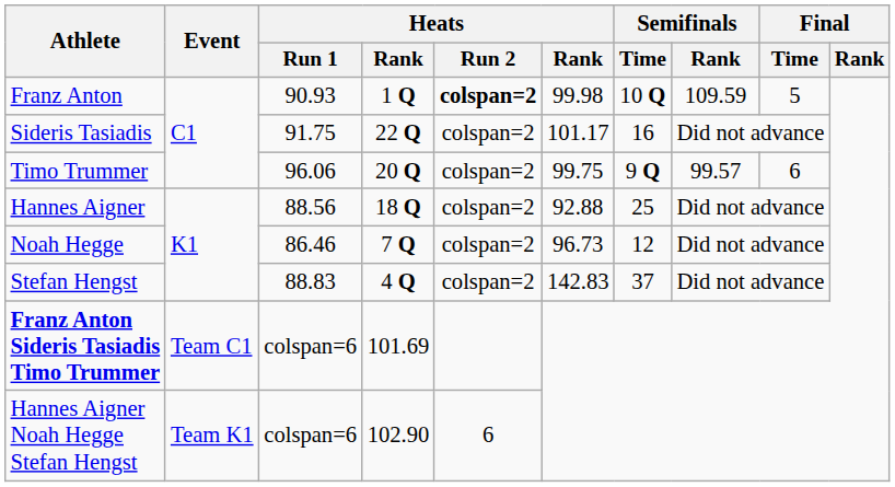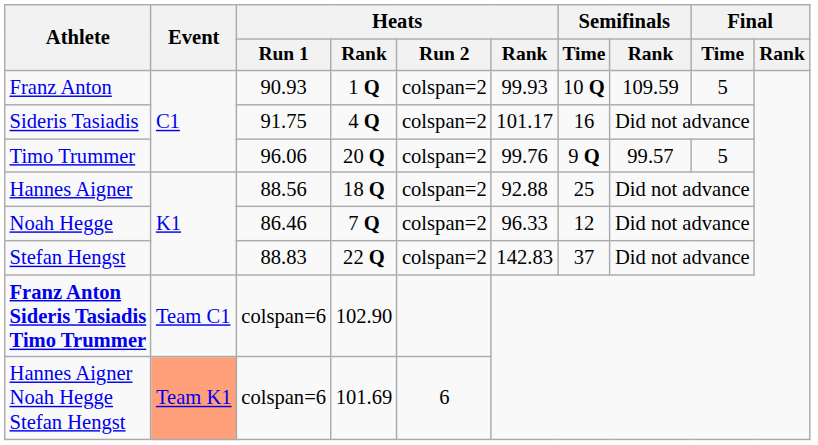Franz Anton | Heats / Run 2: bold -> normal
Franz Anton | column 6: 99.98 -> 99.93
Sideris Tasiadis | column 4: 22 Q -> 4 Q
Timo Trummer | column 6: 99.75 -> 99.76
Timo Trummer | Final / Time: 6 -> 5
Noah Hegge | column 6: 96.73 -> 96.33
Stefan Hengst | column 4: 4 Q -> 22 Q
Franz Anton Sideris Tasiadis Timo Trummer | column 4: 101.69 -> 102.90
Hannes Aigner Noah Hegge Stefan Hengst | Event: no background -> lightsalmon background
Hannes Aigner Noah Hegge Stefan Hengst | column 4: 102.90 -> 101.69
